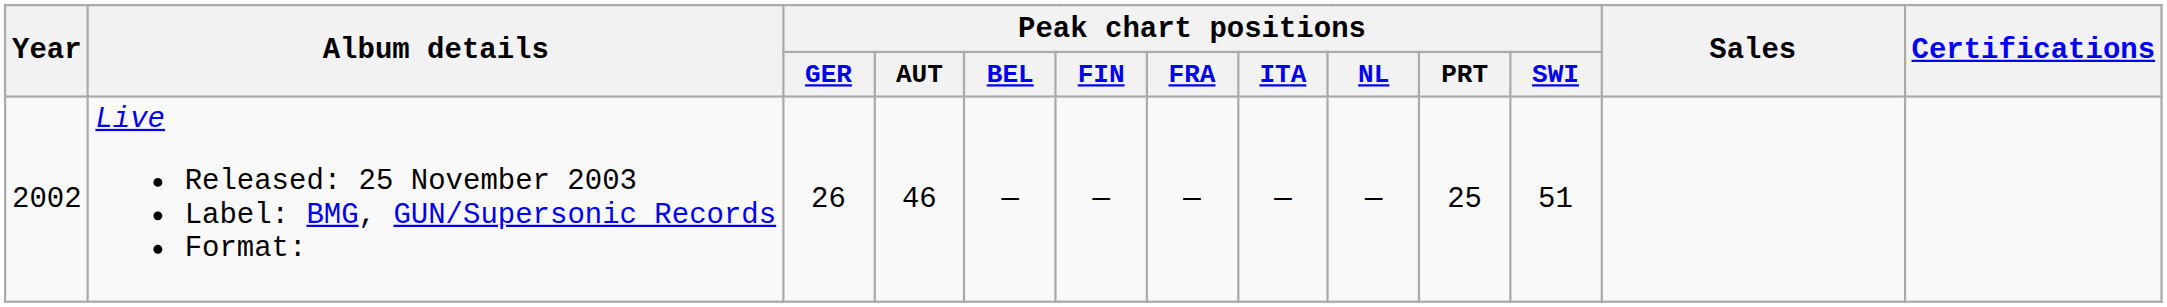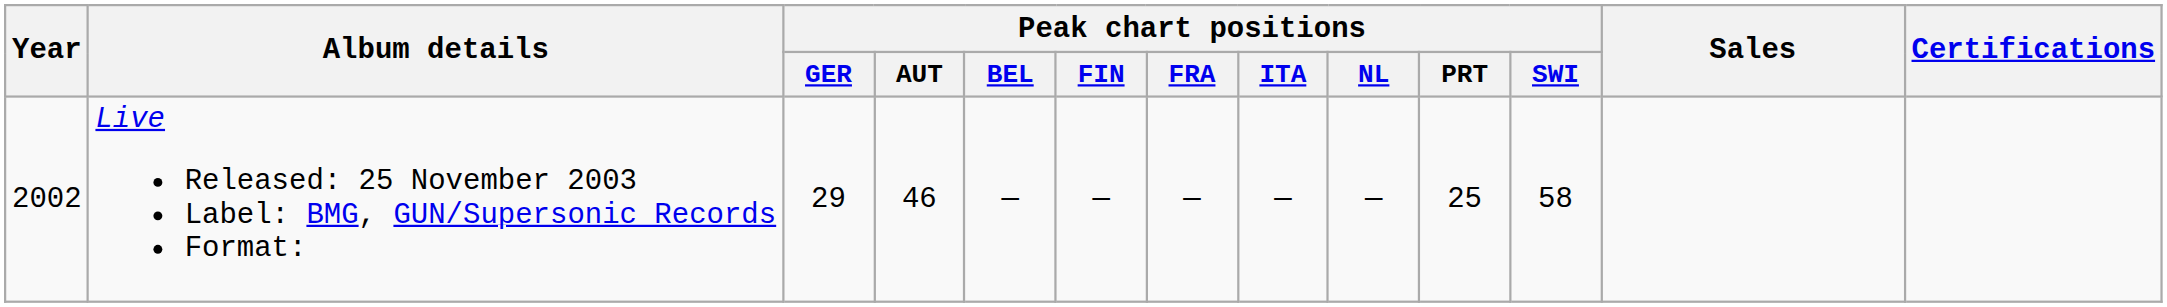row 3 | Peak chart positions / GER: 26 -> 29
row 3 | Peak chart positions / SWI: 51 -> 58
